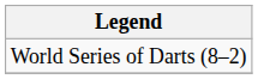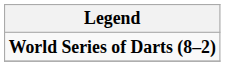row 2 | column 1: normal -> bold
